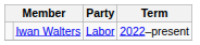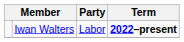Iwan Walters | Term: normal -> bold
